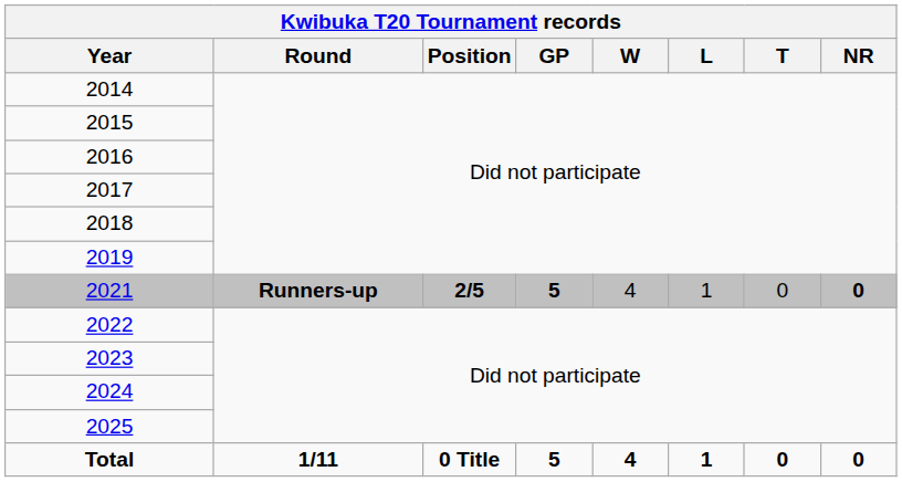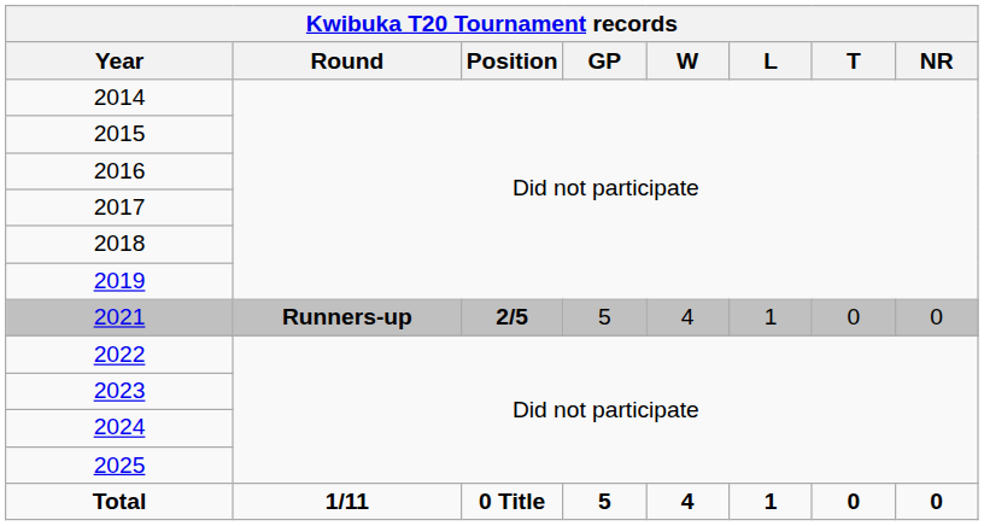2021 | GP: bold -> normal
2021 | NR: bold -> normal
